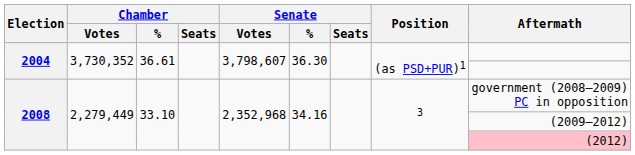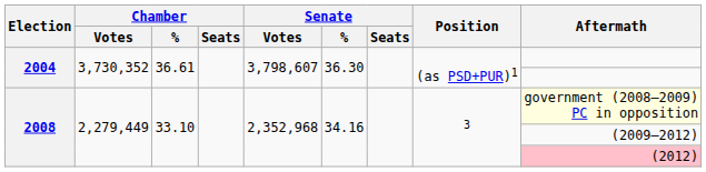row 5 | Aftermath: no background -> lightyellow background
